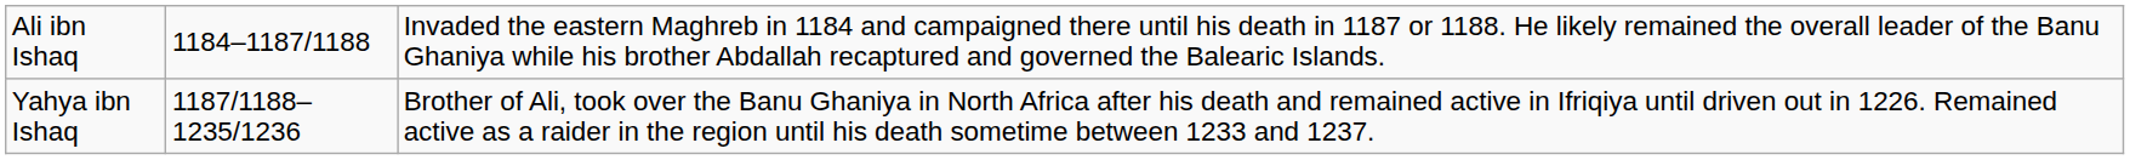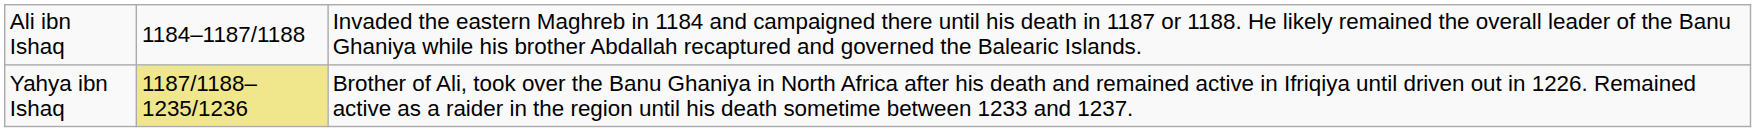Yahya ibn Ishaq | column 2: no background -> khaki background
